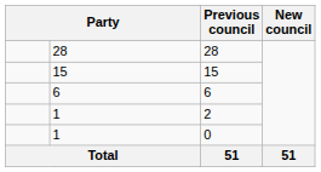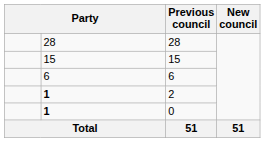2 | column 2: normal -> bold
0 | column 2: normal -> bold
